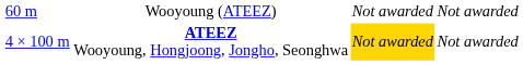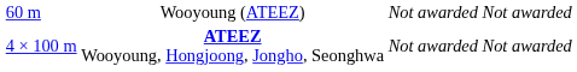ATEEZ Wooyoung, Hongjoong, Jongho, Seonghwa | column 3: gold background -> no background
